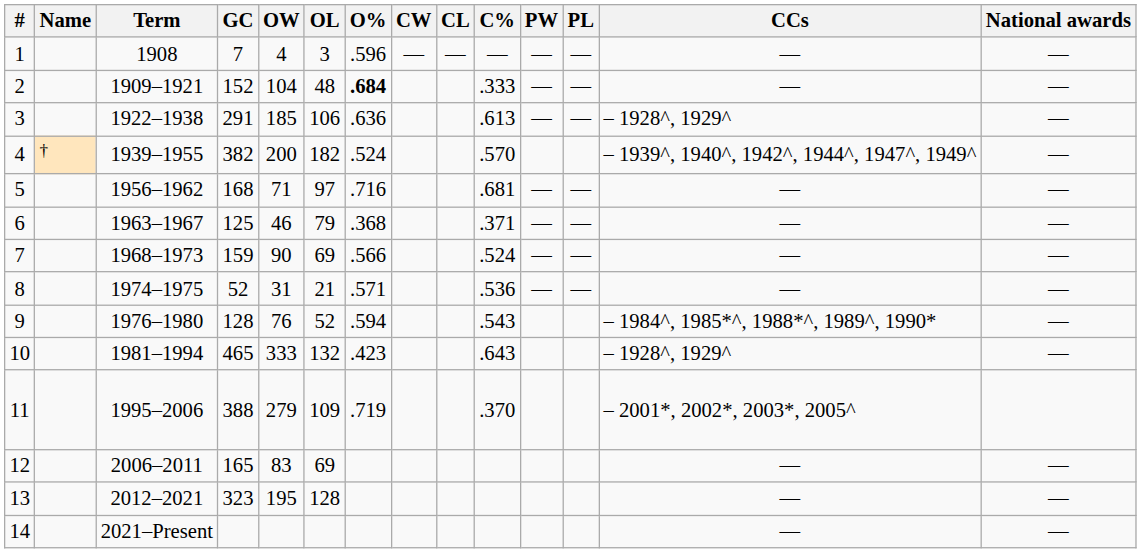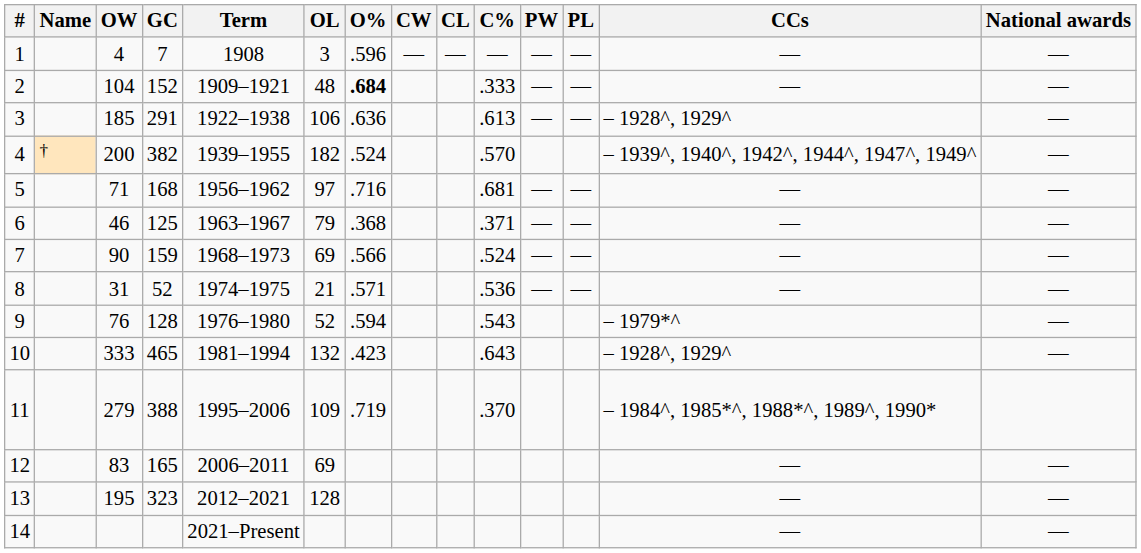columns swapped: Term <-> OW
9 | CCs: – 1984^, 1985*^, 1988*^, 1989^, 1990* -> – 1979*^
11 | CCs: – 2001*, 2002*, 2003*, 2005^ -> – 1984^, 1985*^, 1988*^, 1989^, 1990*
